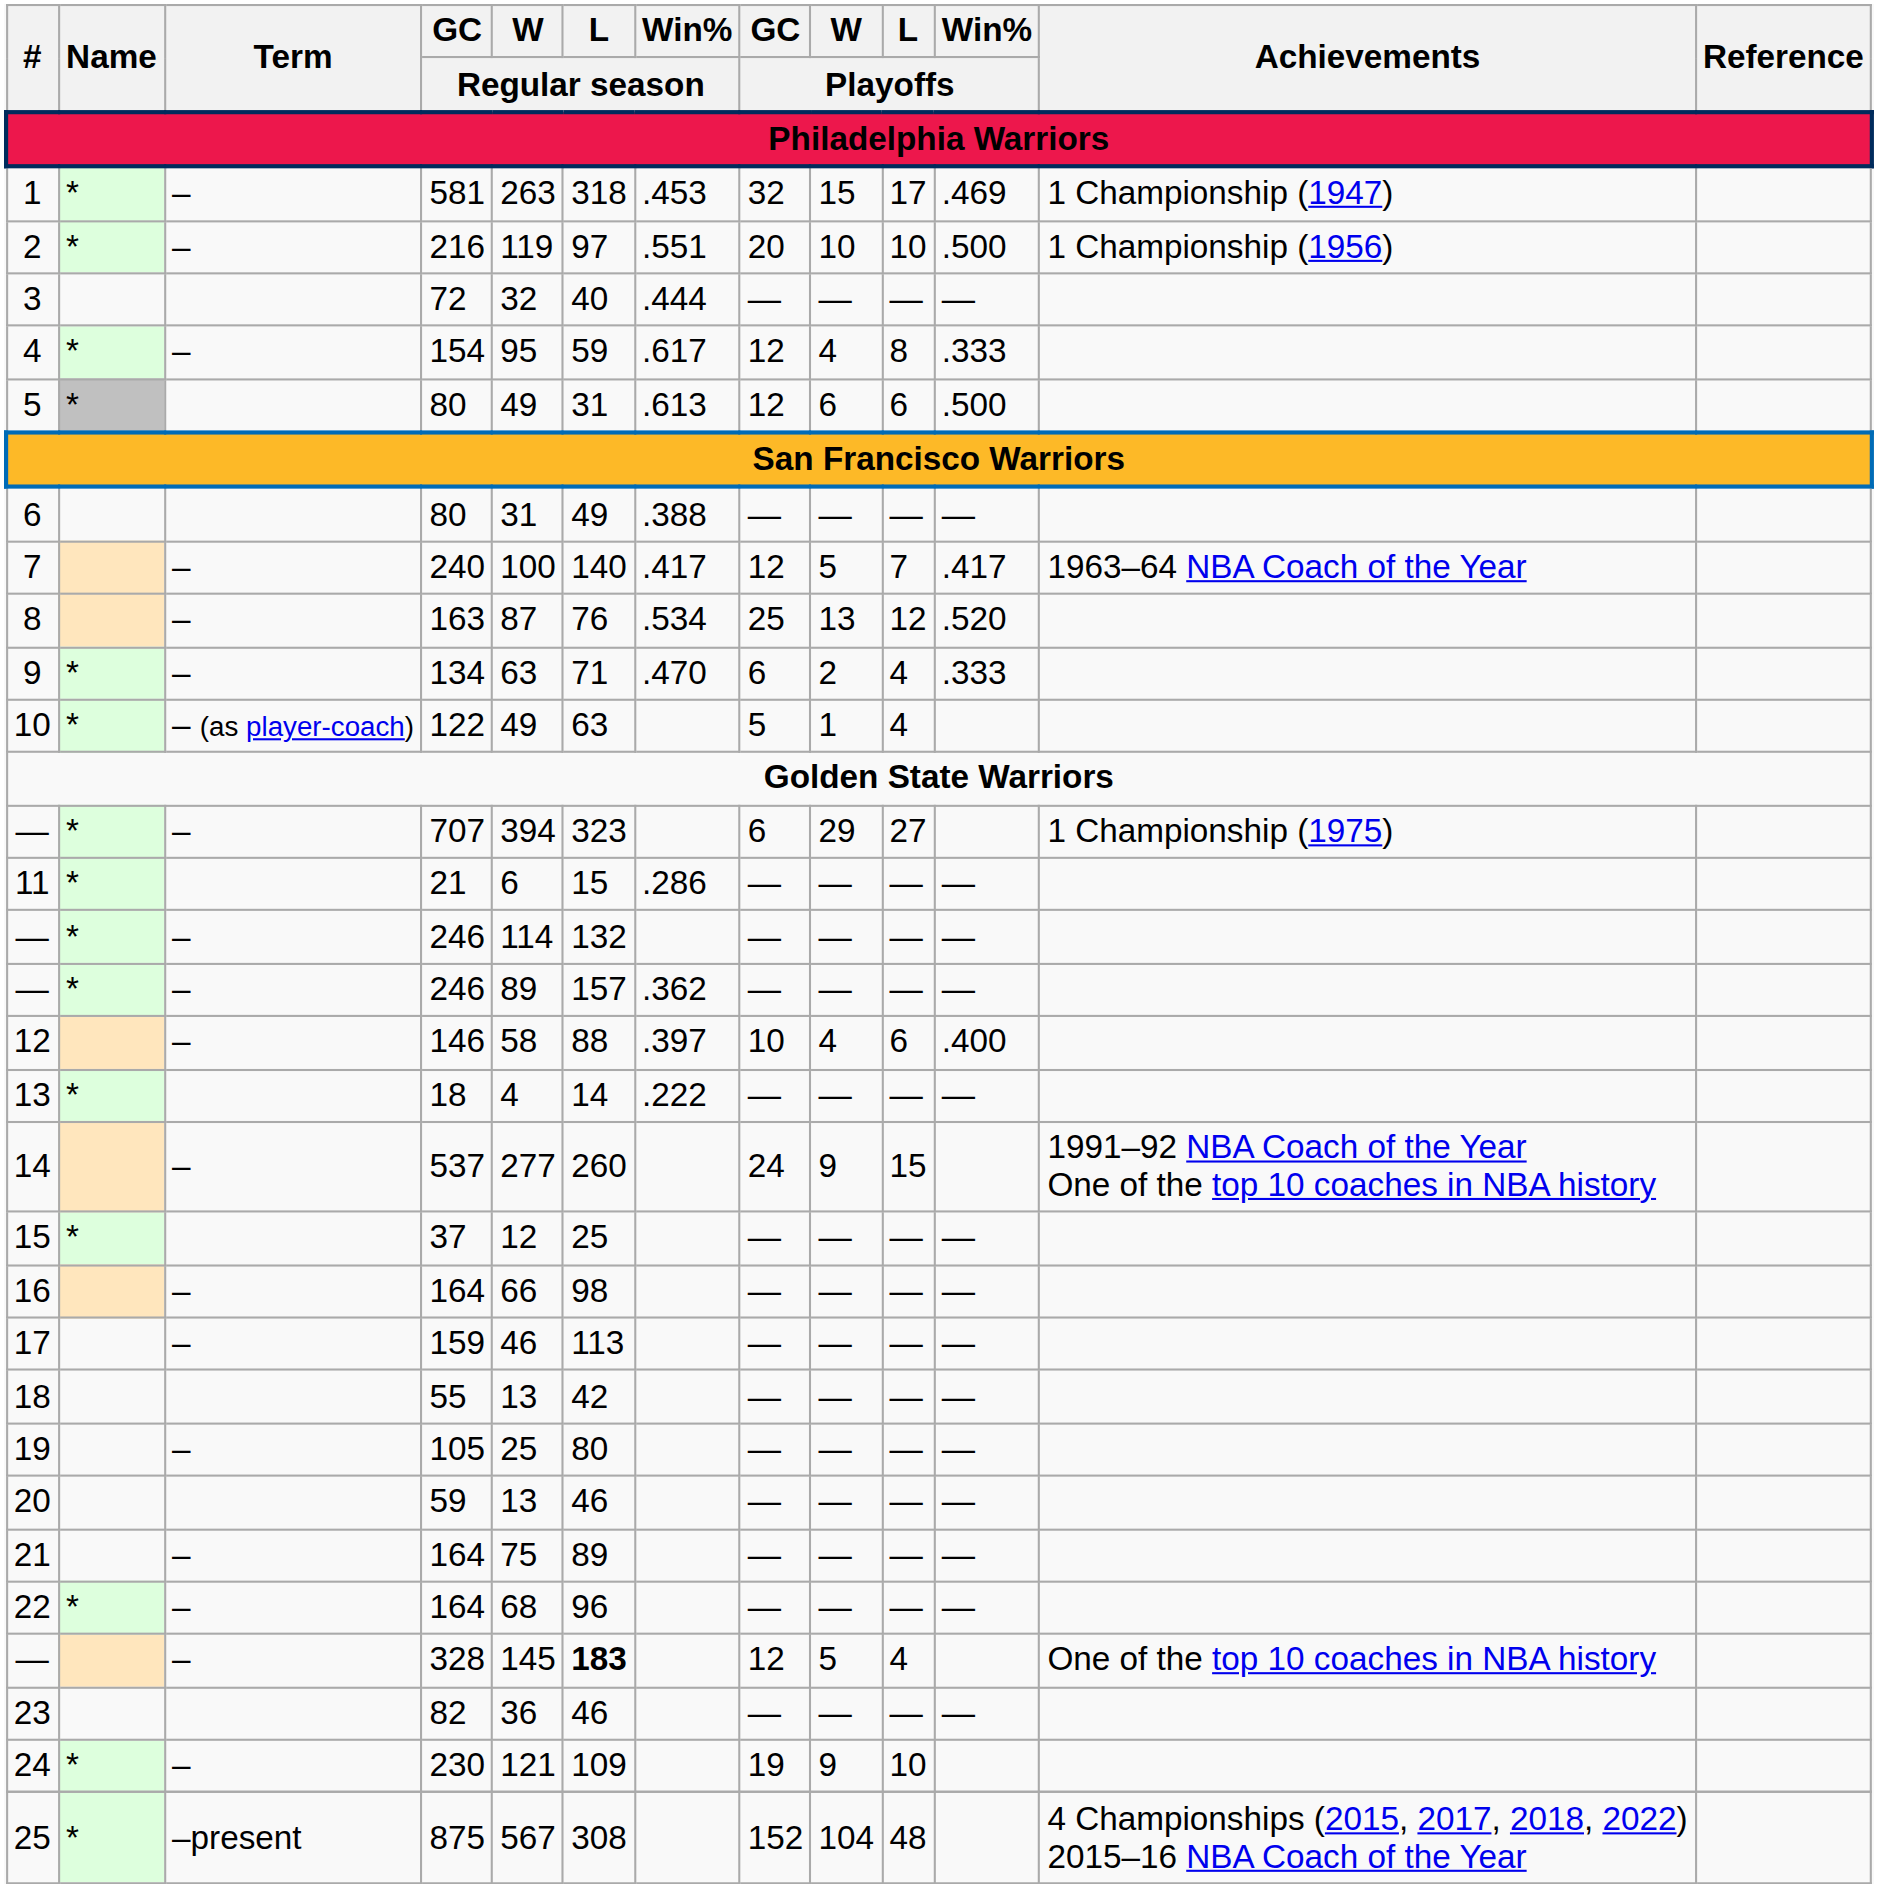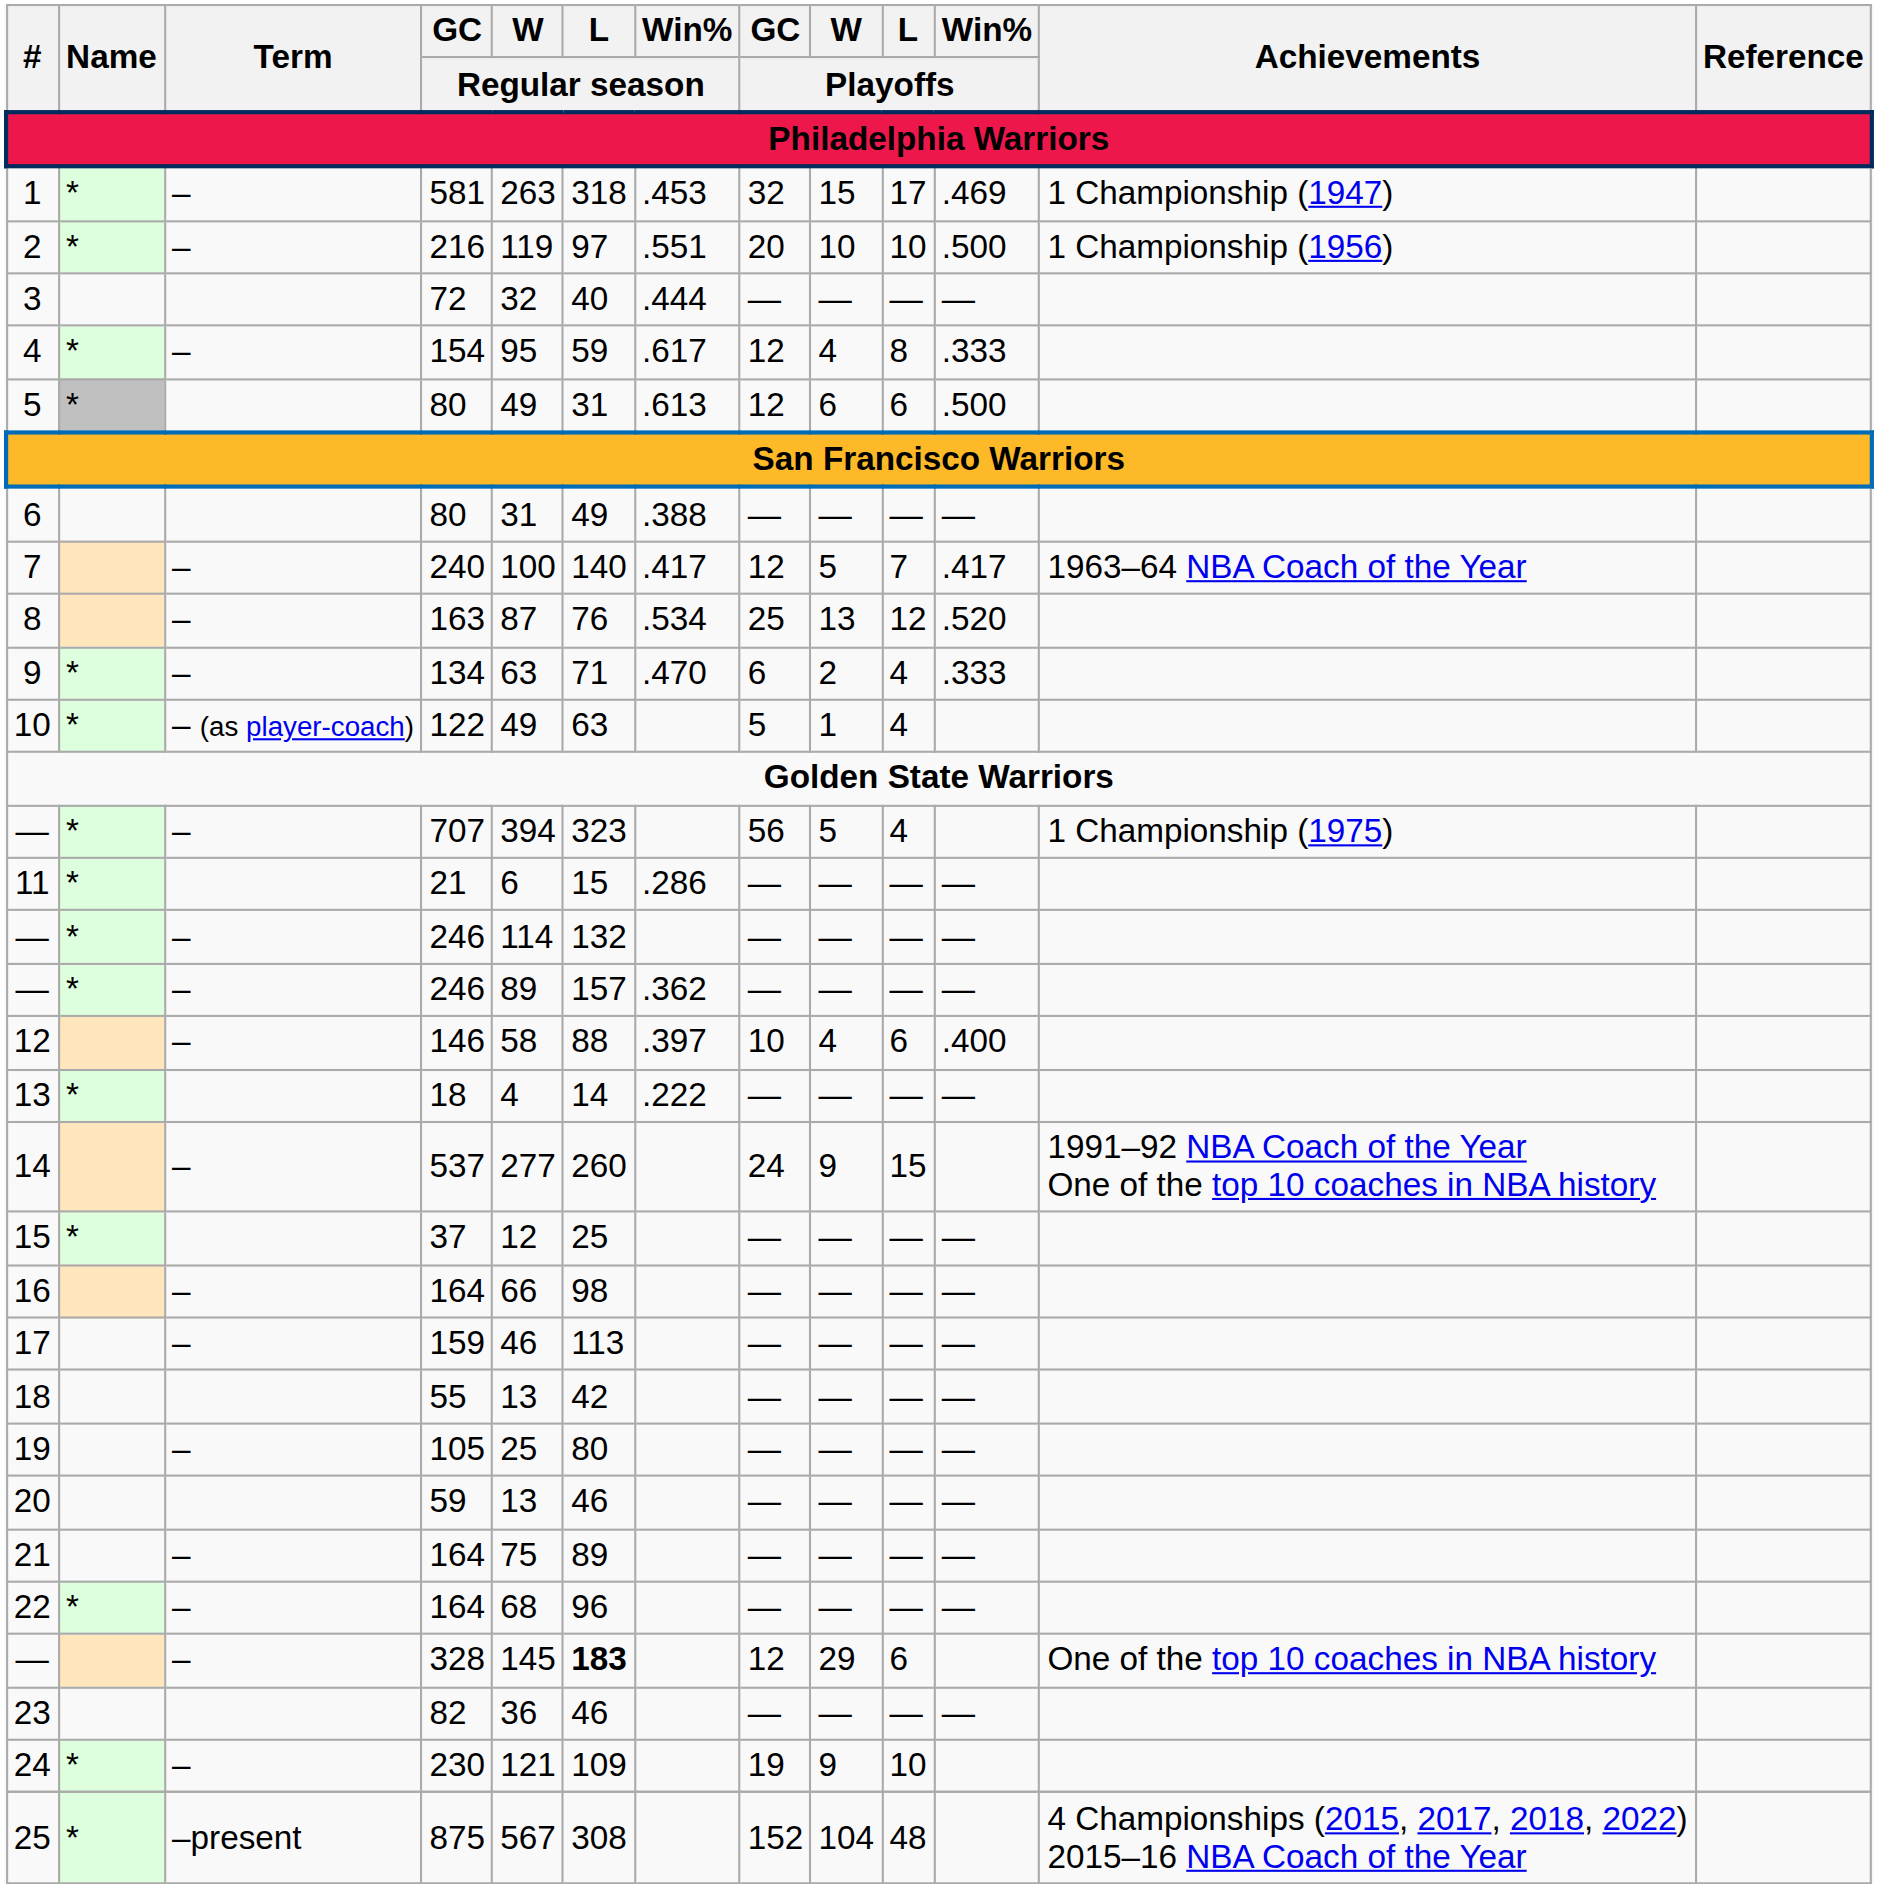— / 707 | GC / Playoffs: 6 -> 56
— / 707 | W / Playoffs: 29 -> 5
— / 707 | L / Playoffs: 27 -> 4
— / 328 | W / Playoffs: 5 -> 29
— / 328 | L / Playoffs: 4 -> 6
